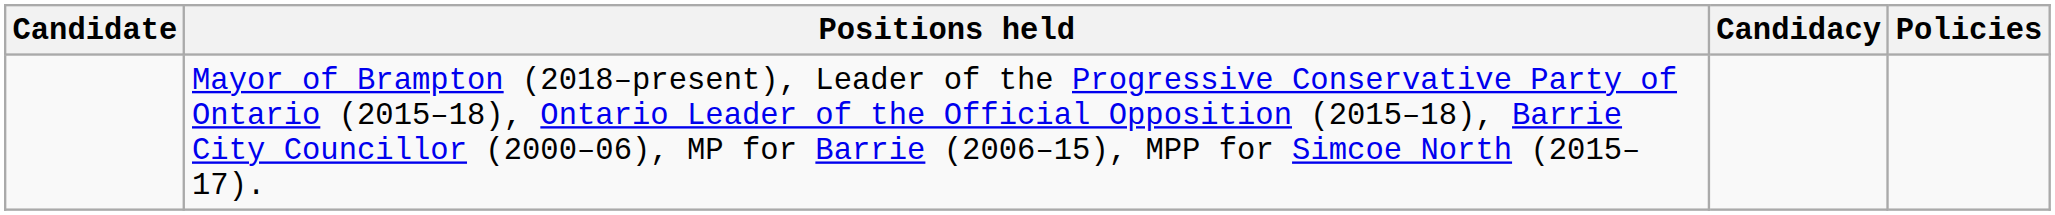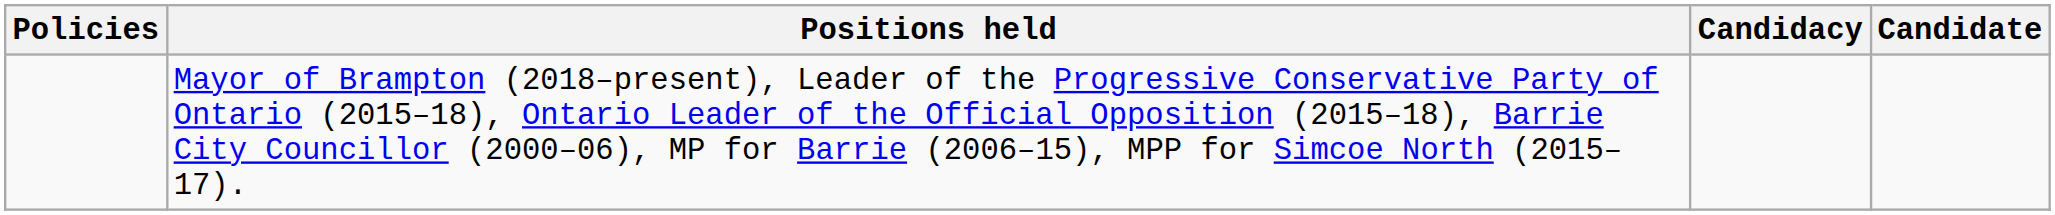columns swapped: Candidate <-> Policies
